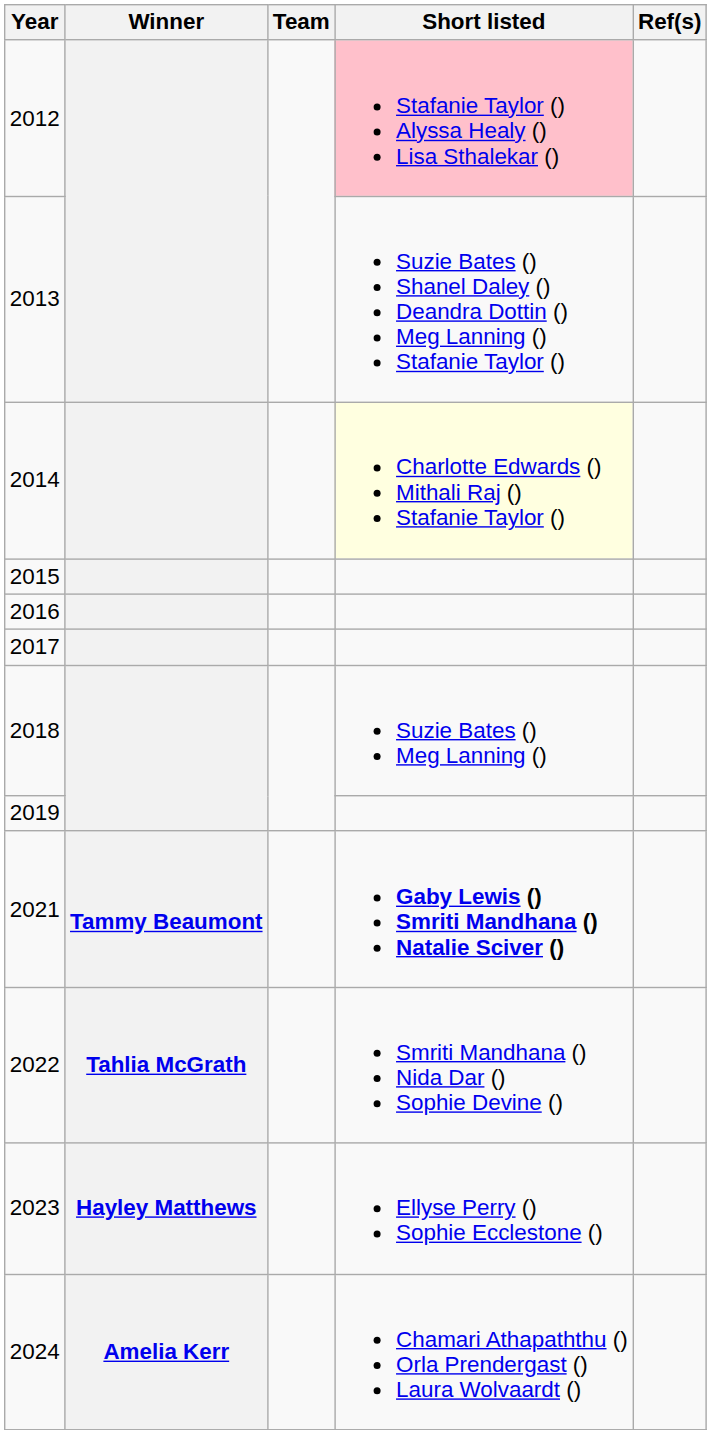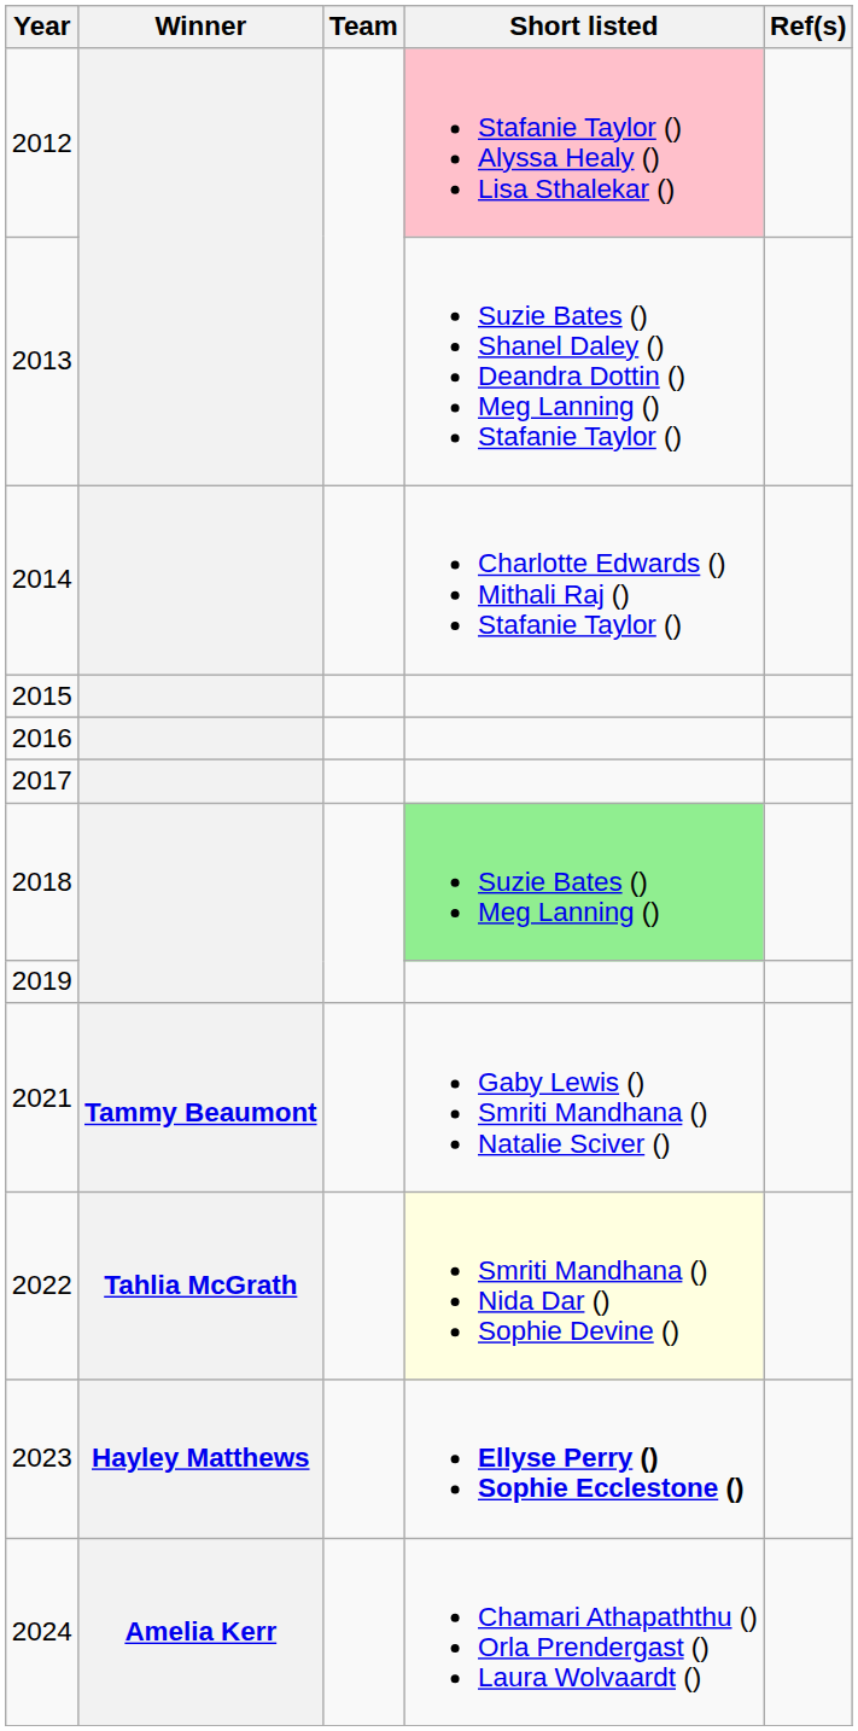2014 | Short listed: lightyellow background -> no background
2018 | Short listed: no background -> lightgreen background
2021 | Short listed: bold -> normal
2022 | Short listed: no background -> lightyellow background
2023 | Short listed: normal -> bold
